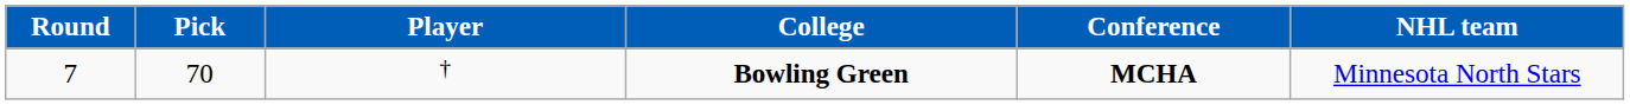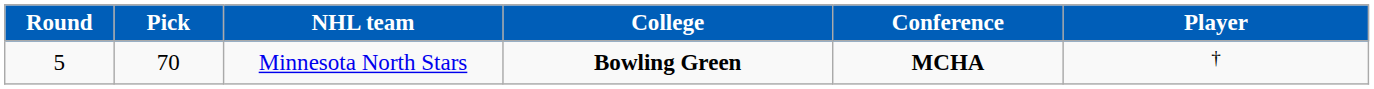columns swapped: Player <-> NHL team
Bowling Green | Round: 7 -> 5
